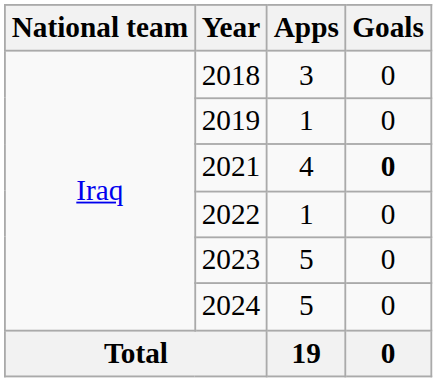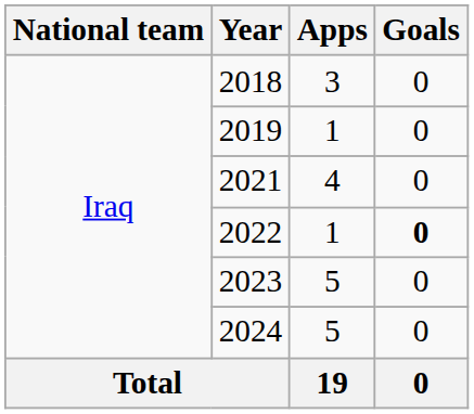2021 | Goals: bold -> normal
2022 | Goals: normal -> bold
